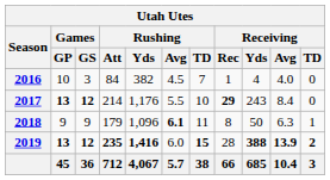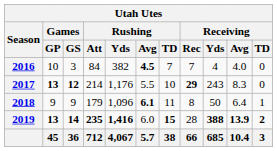2016 | Rushing / Avg: normal -> bold
2016 | Receiving / Rec: 1 -> 7
2017 | Receiving / Avg: 8.4 -> 8.3
2018 | Receiving / Avg: 6.3 -> 6.4
2019 | Games / GS: 12 -> 14
